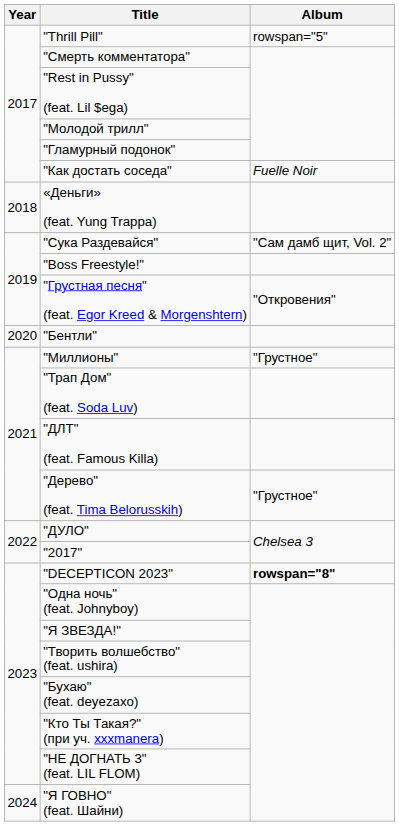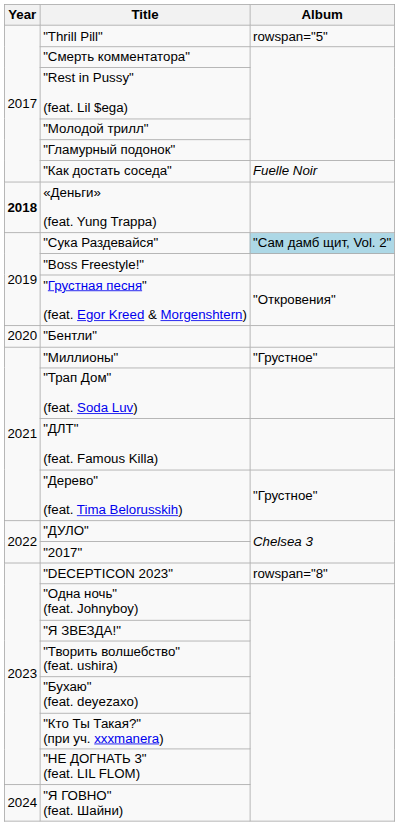«Деньги» (feat. Yung Trappa) | Year: normal -> bold
"Сука Раздевайся" | Album: no background -> lightblue background
"DECEPTICON 2023" | Album: bold -> normal
